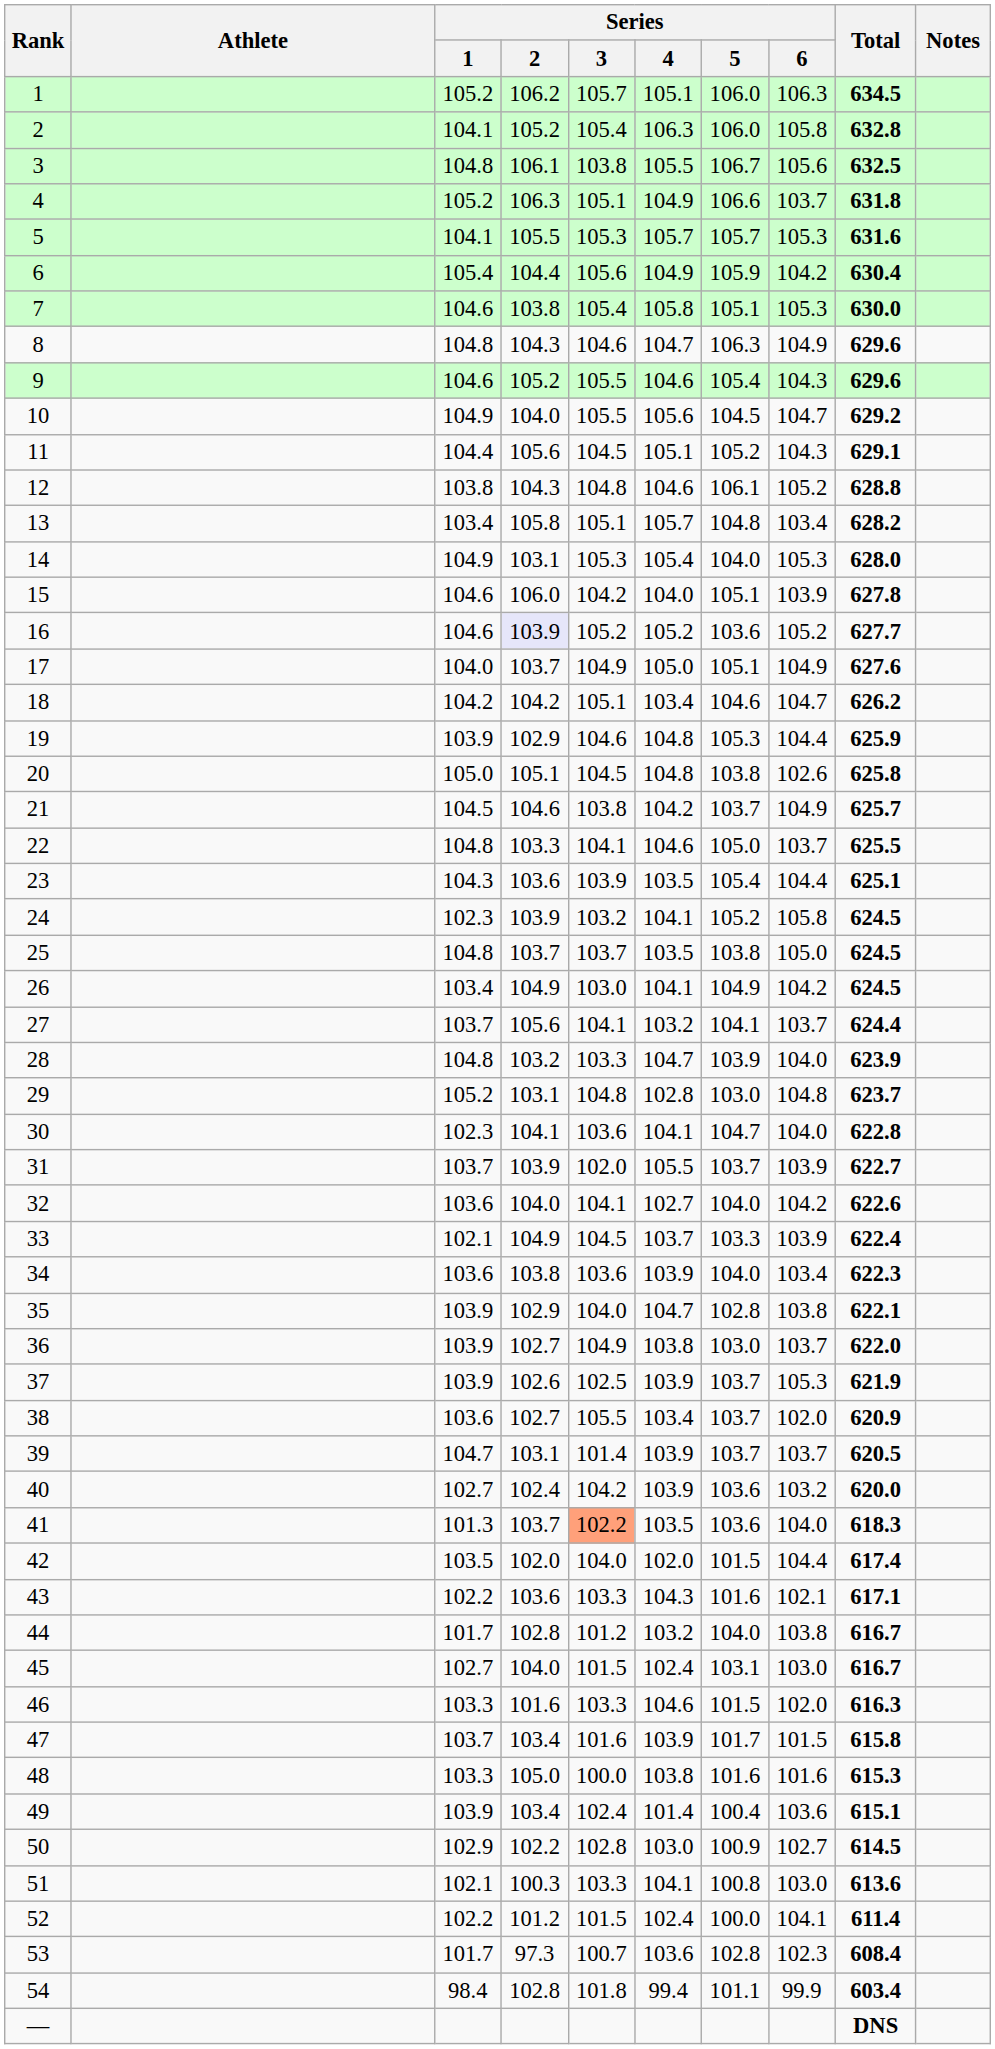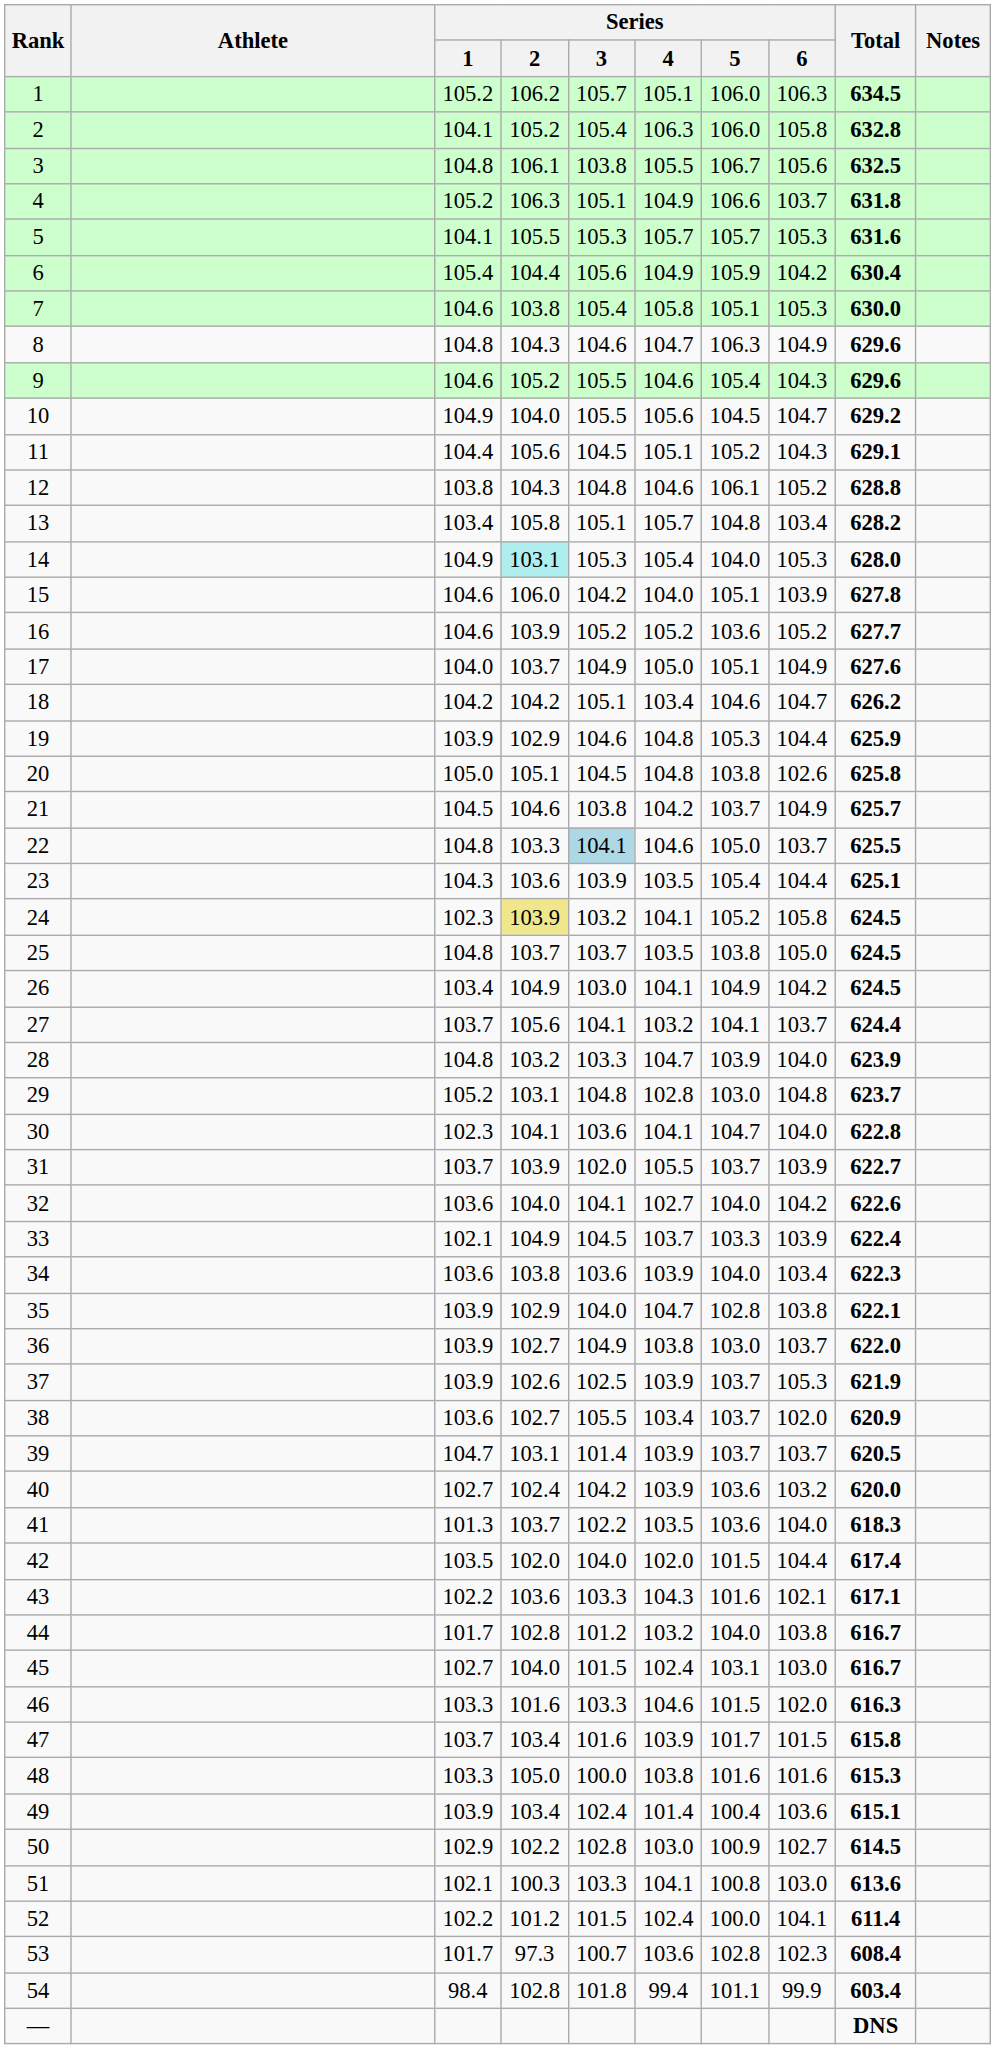14 | Series / 2: no background -> paleturquoise background
16 | Series / 2: lavender background -> no background
22 | Series / 3: no background -> lightblue background
24 | Series / 2: no background -> khaki background
41 | Series / 3: lightsalmon background -> no background
